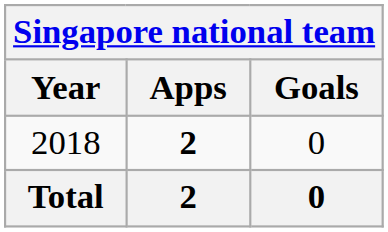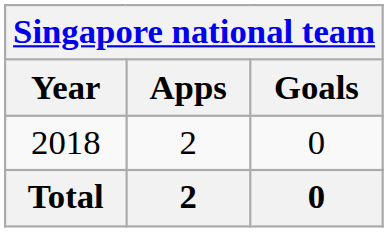2018 | Apps: bold -> normal
